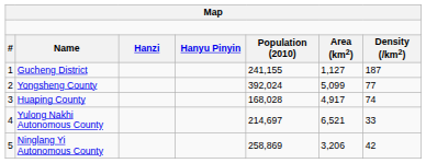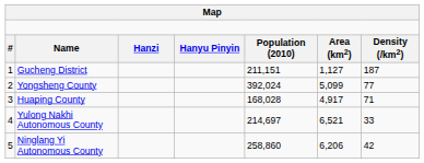Gucheng District | column 5: 241,155 -> 211,151
Huaping County | column 7: 74 -> 71
Ninglang Yi Autonomous County | column 5: 258,869 -> 258,860
Ninglang Yi Autonomous County | column 6: 3,206 -> 6,206
